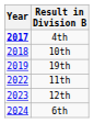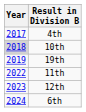4th | Year: bold -> normal
10th | Year: no background -> lightgrey background
